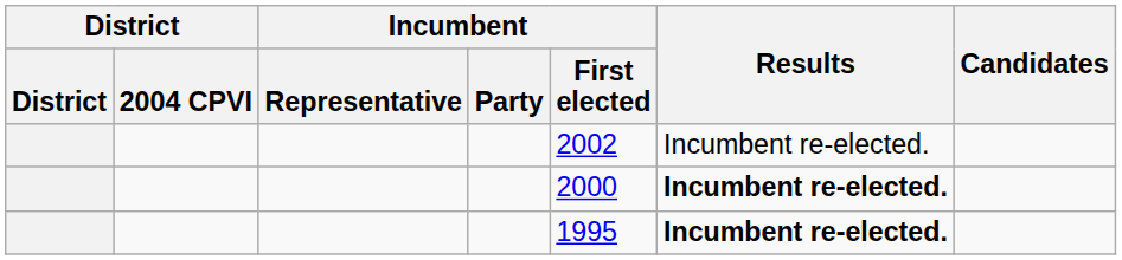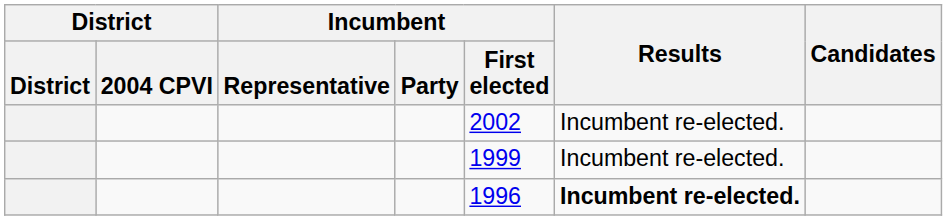row 4 | Incumbent / First elected: 2000 -> 1999
row 4 | Results: bold -> normal
row 5 | Incumbent / First elected: 1995 -> 1996
